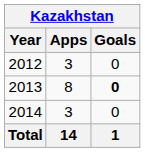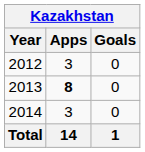2013 | Apps: normal -> bold
2013 | Goals: bold -> normal
